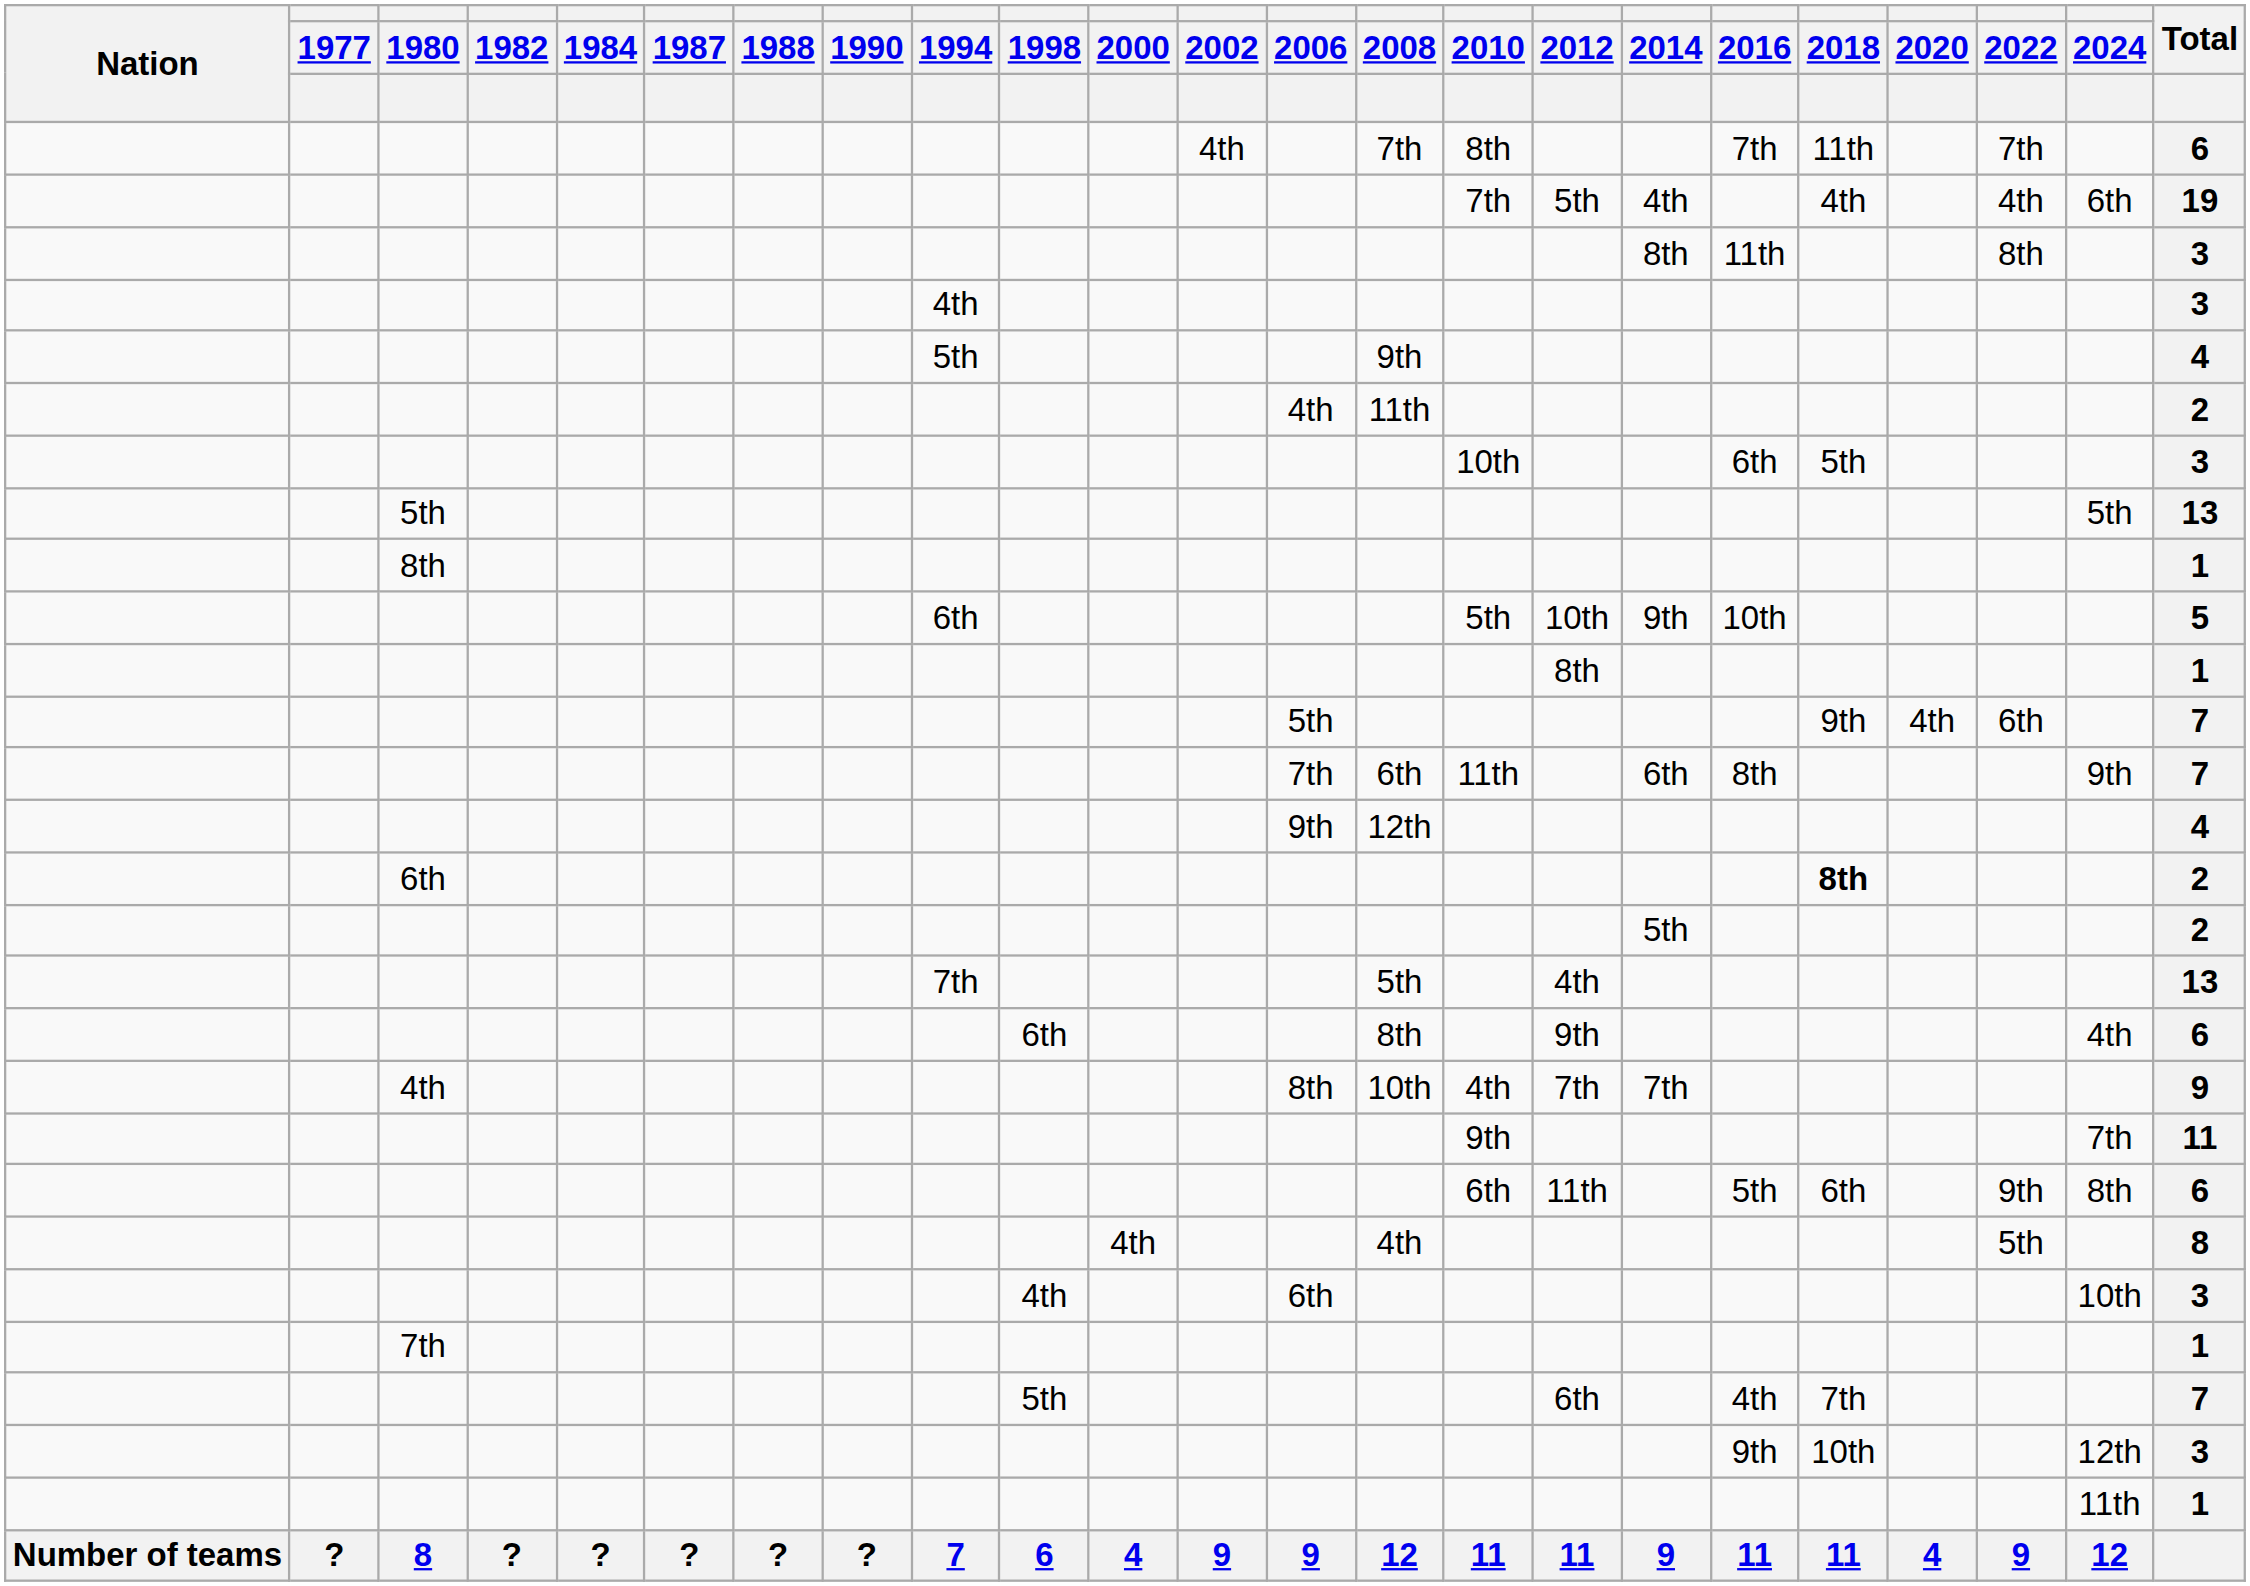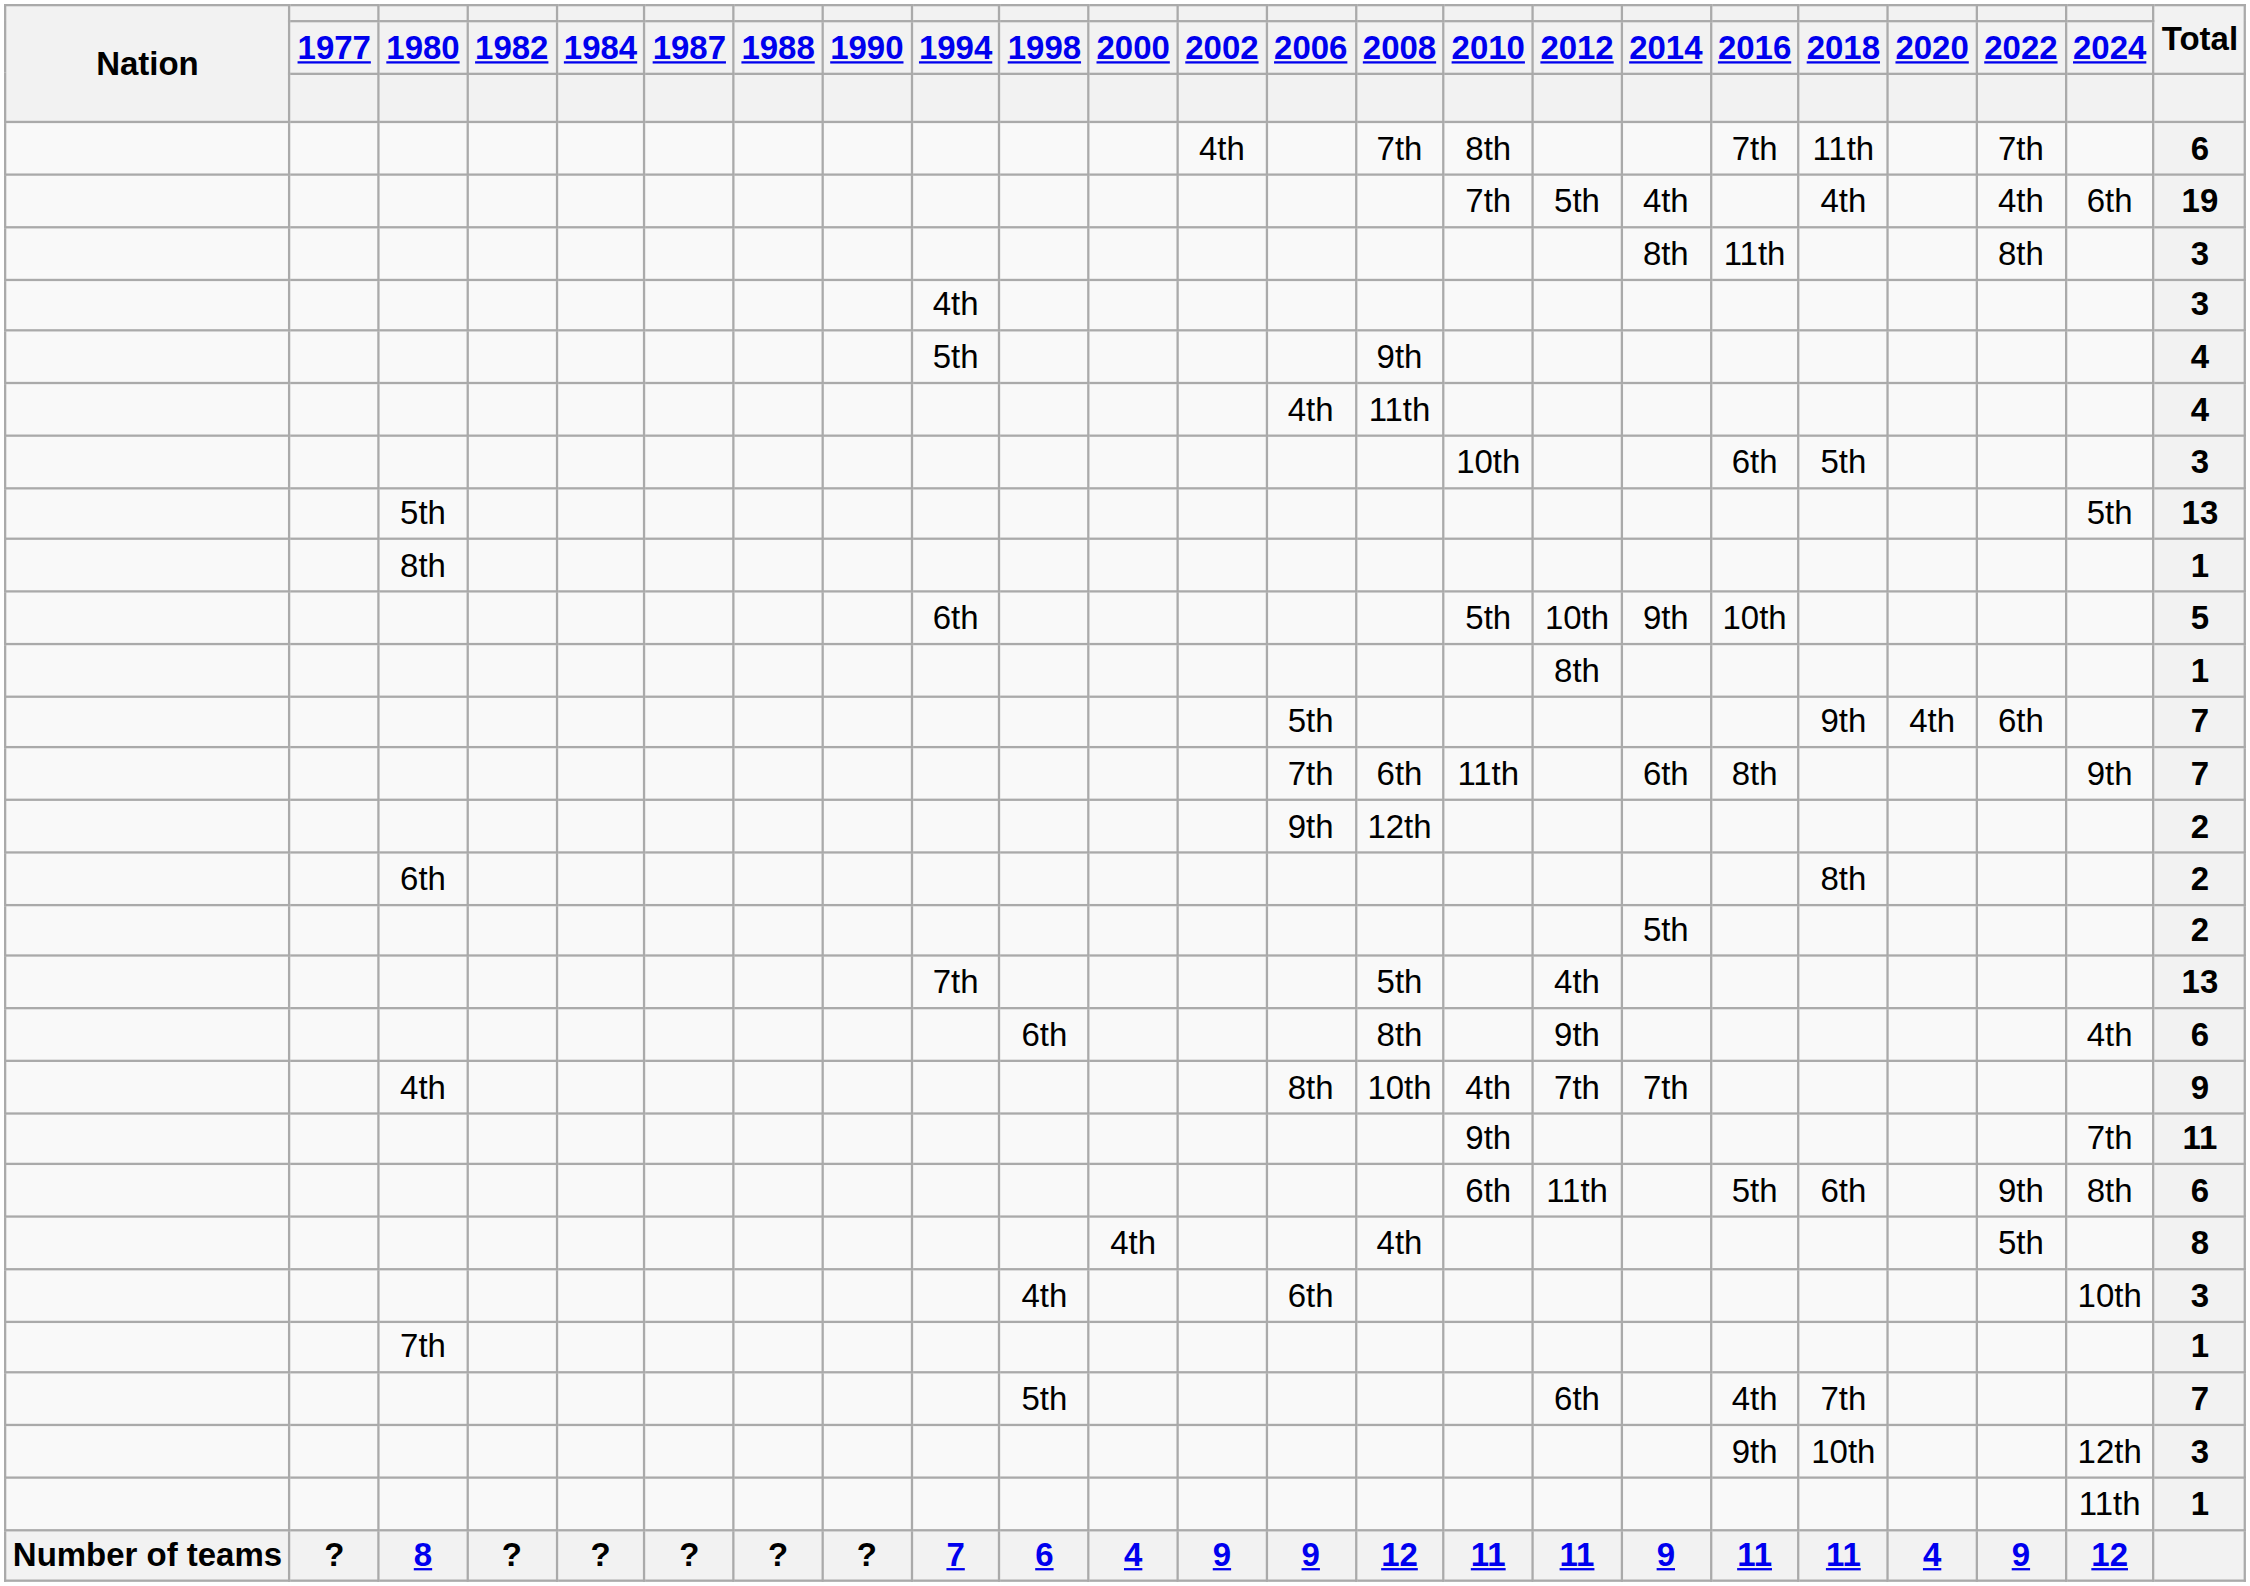row 9 | Total: 2 -> 4
row 17 | Total: 4 -> 2
row 18 | 2018: bold -> normal
